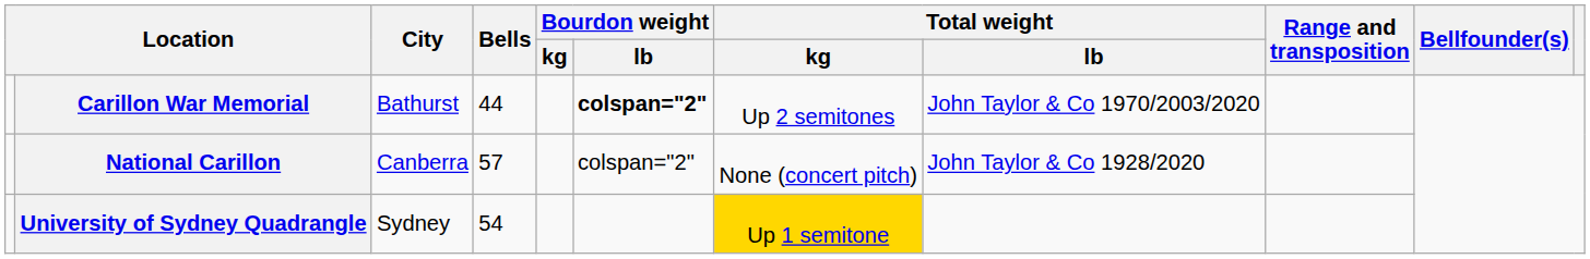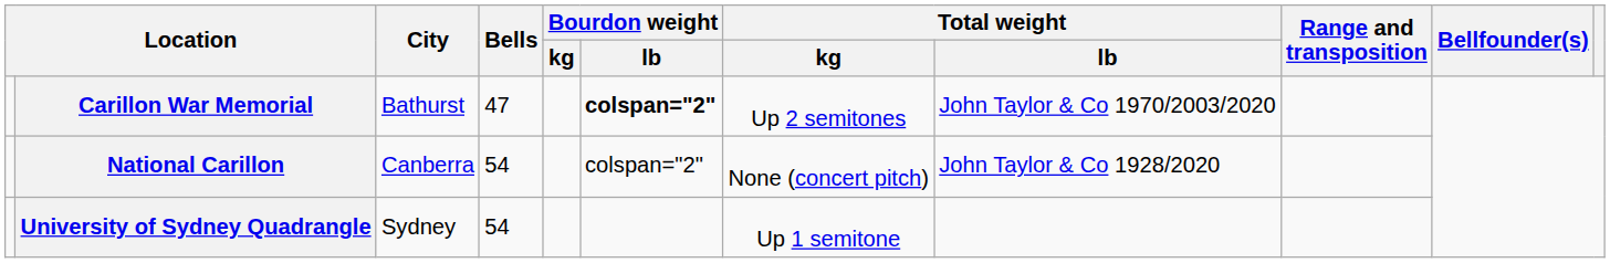Carillon War Memorial | Bells: 44 -> 47
National Carillon | Bells: 57 -> 54
University of Sydney Quadrangle | Total weight / kg: gold background -> no background
